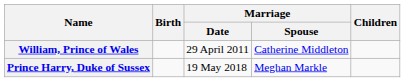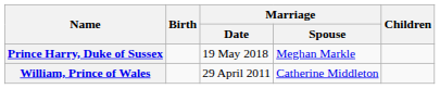rows swapped: William, Prince of Wales <-> Prince Harry, Duke of Sussex
